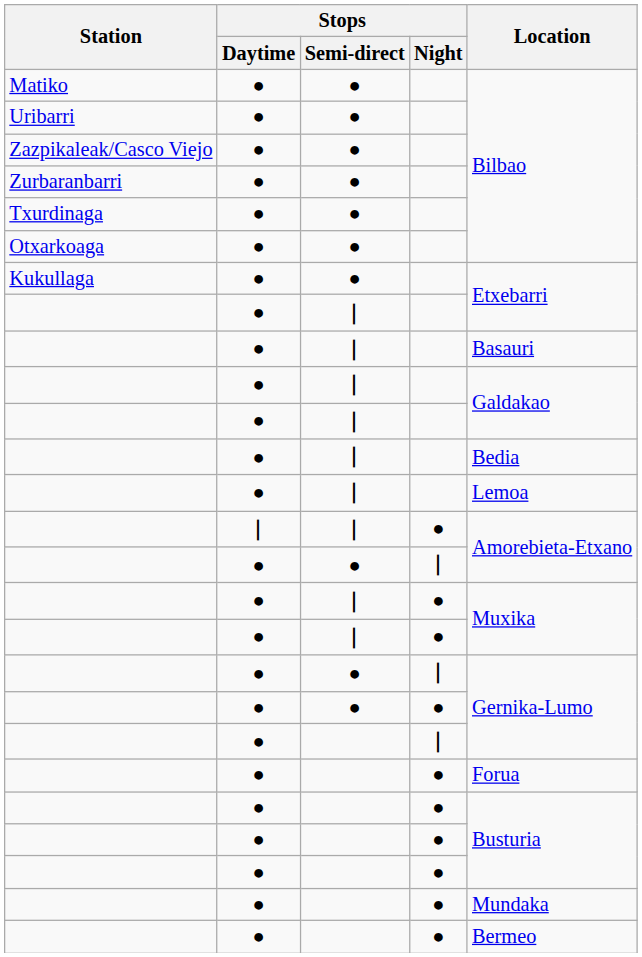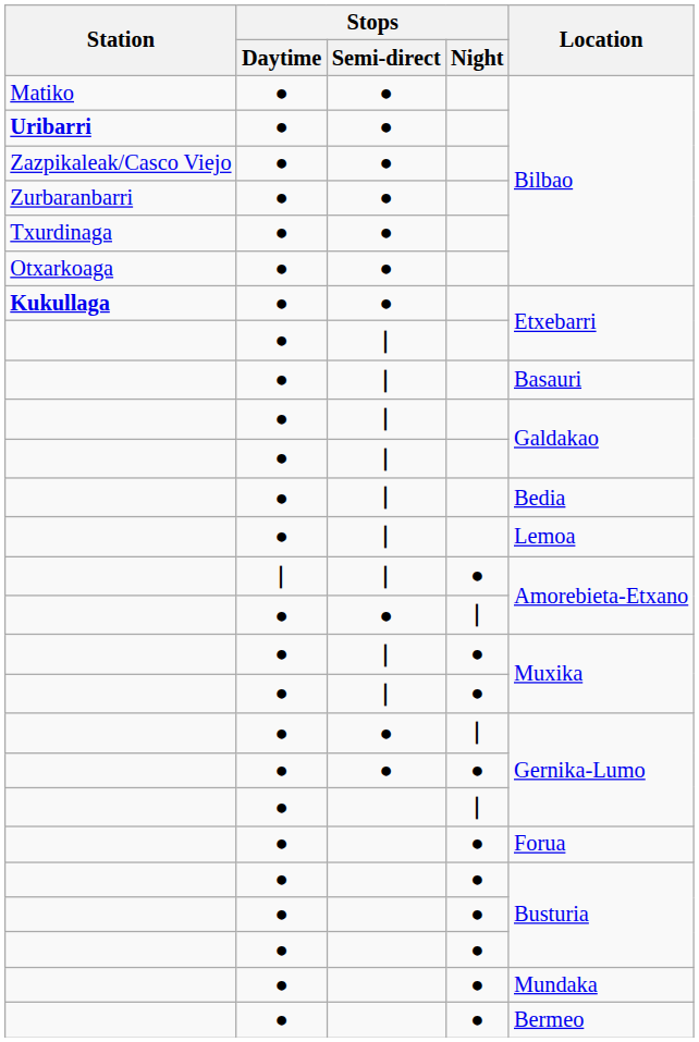Uribarri | Station: normal -> bold
Kukullaga | Station: normal -> bold
